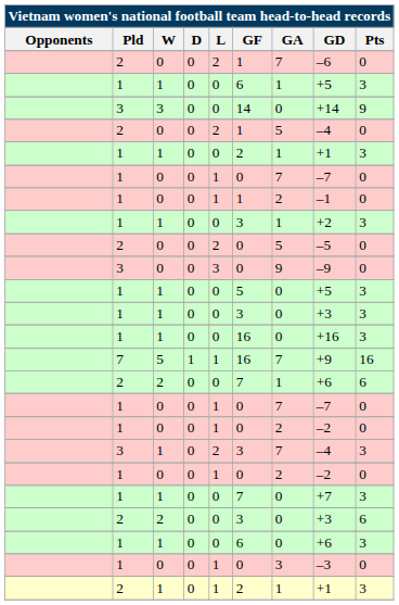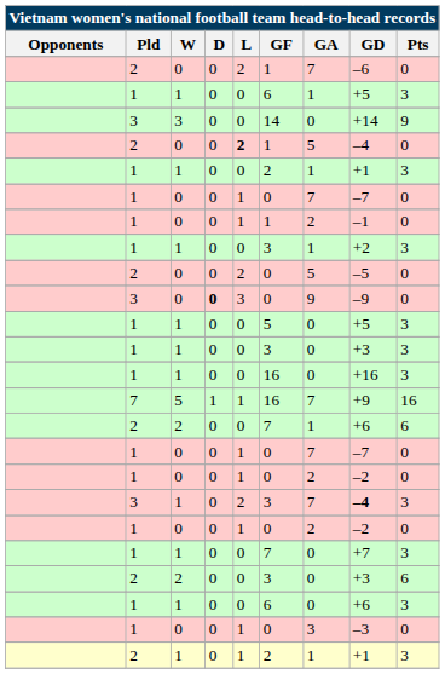row 6 | L: normal -> bold
row 12 | D: normal -> bold
row 20 | GD: normal -> bold
